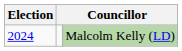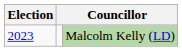Malcolm Kelly (LD) | Election: 2024 -> 2023
